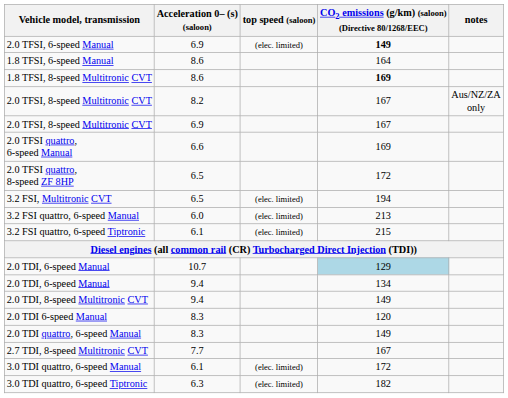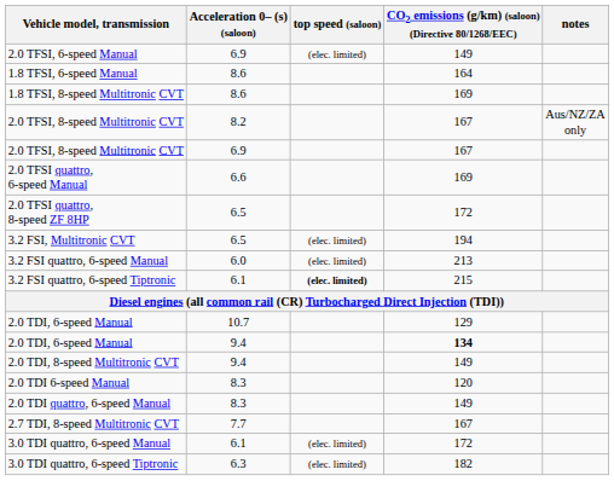2.0 TFSI, 6-speed Manual | CO2 emissions (g/km) (saloon) (Directive 80/1268/EEC): bold -> normal
1.8 TFSI, 8-speed Multitronic CVT | CO2 emissions (g/km) (saloon) (Directive 80/1268/EEC): bold -> normal
3.2 FSI quattro, 6-speed Tiptronic | top speed (saloon): normal -> bold
2.0 TDI, 6-speed Manual / 10.7 | CO2 emissions (g/km) (saloon) (Directive 80/1268/EEC): lightblue background -> no background
2.0 TDI, 6-speed Manual / 9.4 | CO2 emissions (g/km) (saloon) (Directive 80/1268/EEC): normal -> bold
